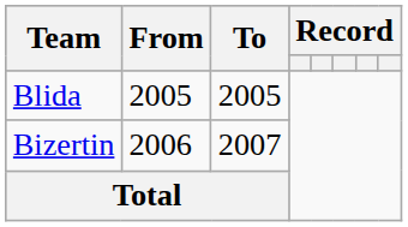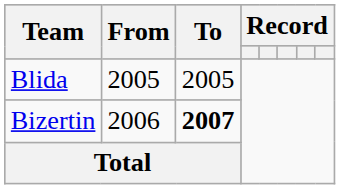Bizertin | To: normal -> bold
